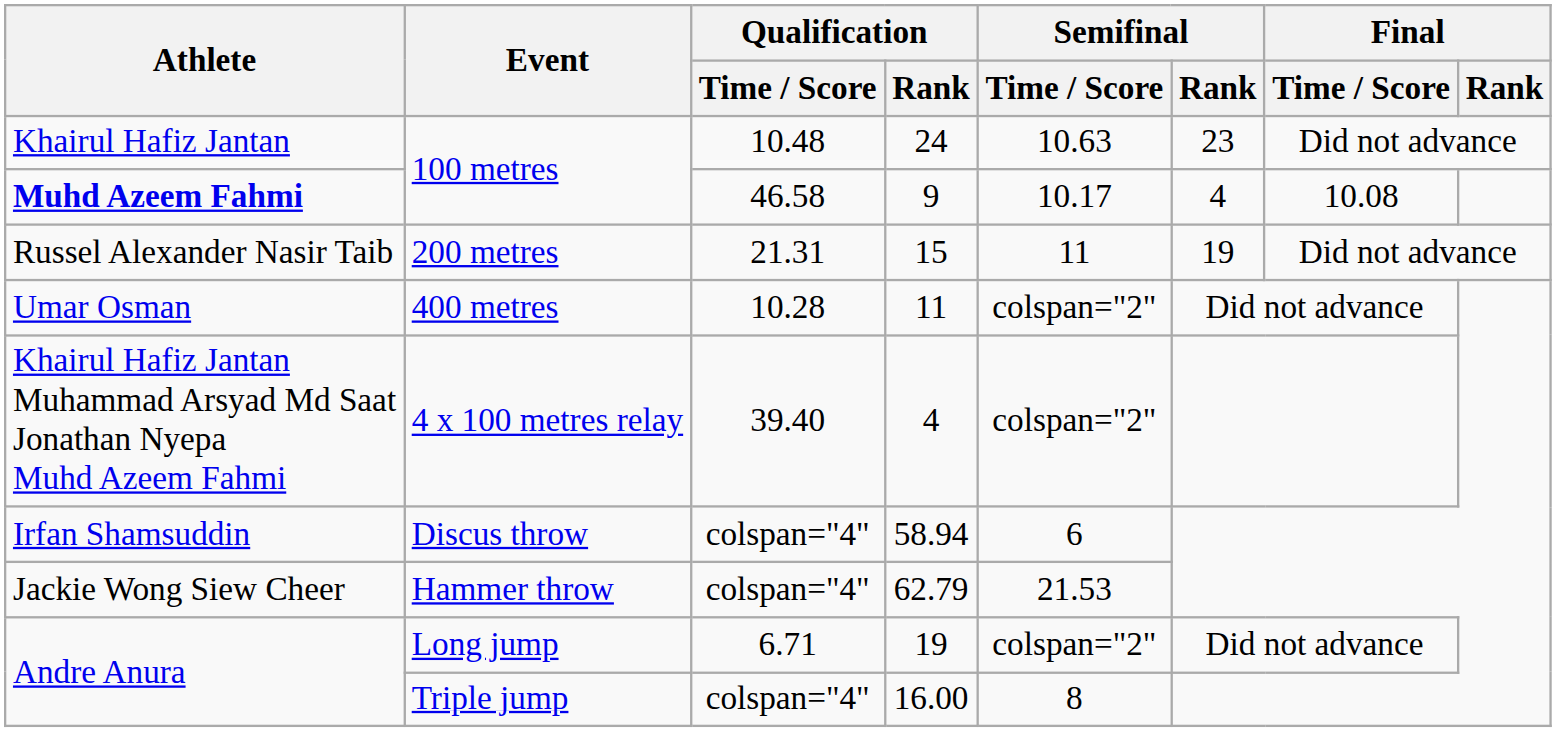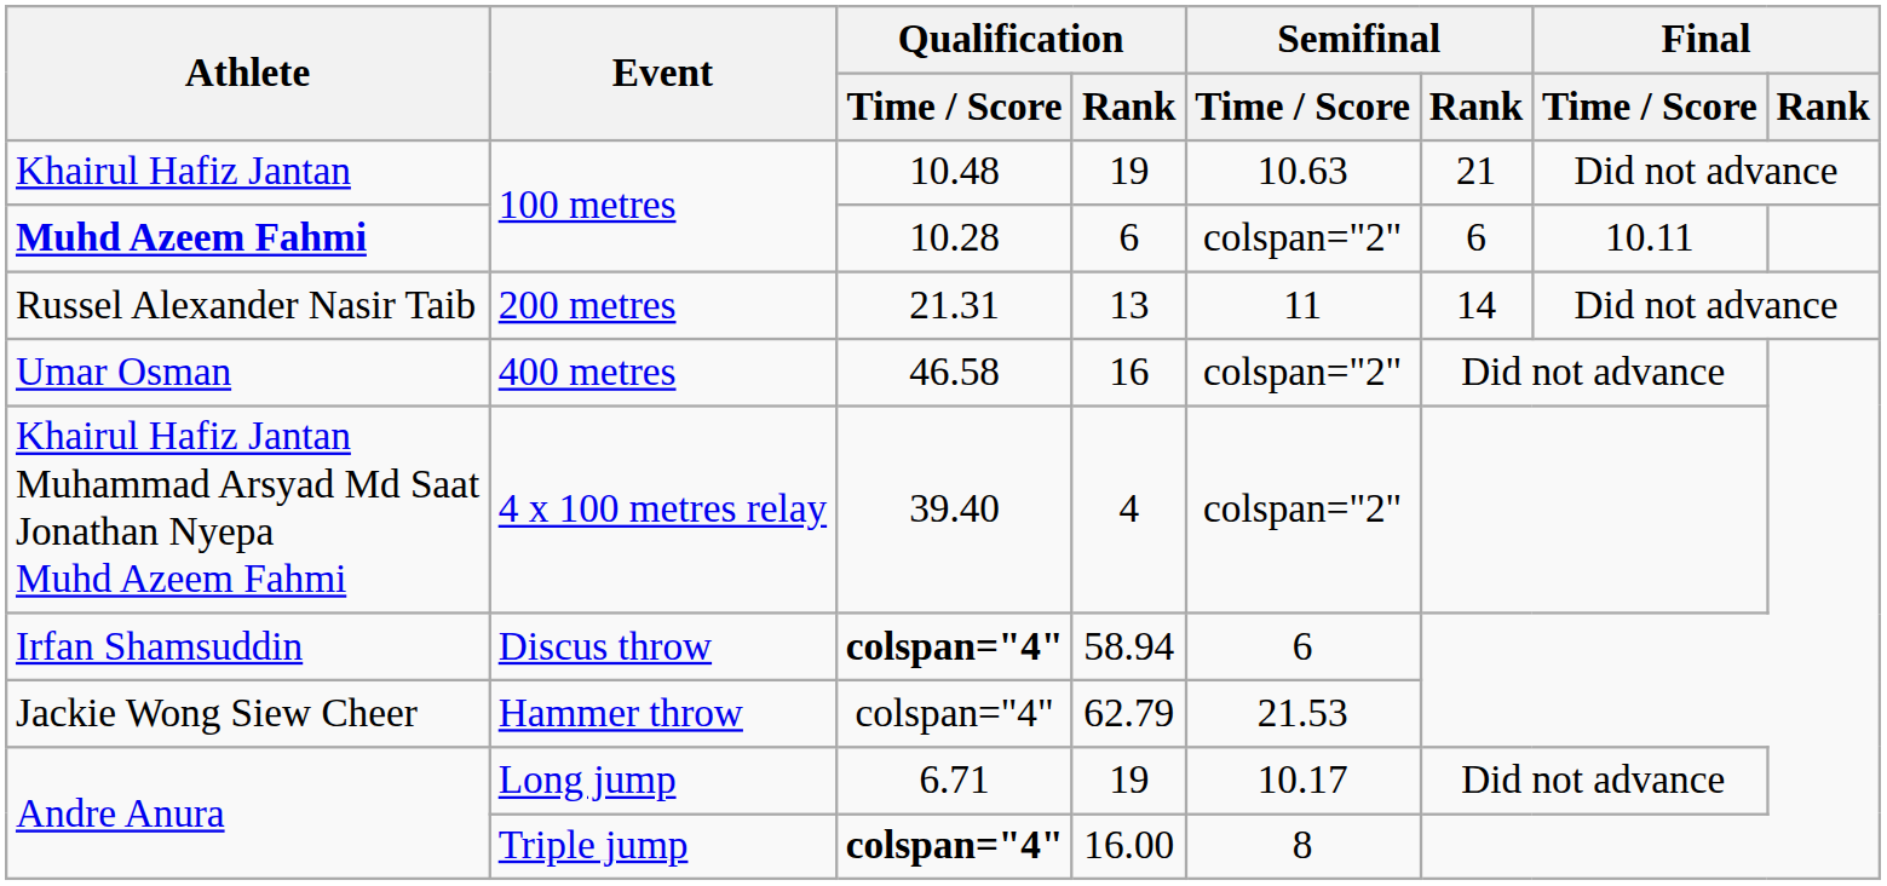Khairul Hafiz Jantan | Qualification / Rank: 24 -> 19
Khairul Hafiz Jantan | Semifinal / Rank: 23 -> 21
Muhd Azeem Fahmi | Qualification / Time / Score: 46.58 -> 10.28
Muhd Azeem Fahmi | Qualification / Rank: 9 -> 6
Muhd Azeem Fahmi | Semifinal / Time / Score: 10.17 -> colspan="2"
Muhd Azeem Fahmi | Semifinal / Rank: 4 -> 6
Muhd Azeem Fahmi | Final / Time / Score: 10.08 -> 10.11
Russel Alexander Nasir Taib | Qualification / Rank: 15 -> 13
Russel Alexander Nasir Taib | Semifinal / Rank: 19 -> 14
Umar Osman | Qualification / Time / Score: 10.28 -> 46.58
Umar Osman | Qualification / Rank: 11 -> 16
Irfan Shamsuddin | Qualification / Time / Score: normal -> bold
Andre Anura / Long jump | Semifinal / Time / Score: colspan="2" -> 10.17
Andre Anura / Triple jump | Qualification / Time / Score: normal -> bold
